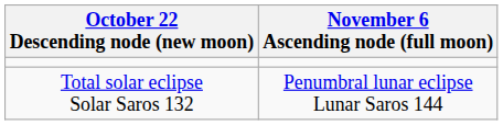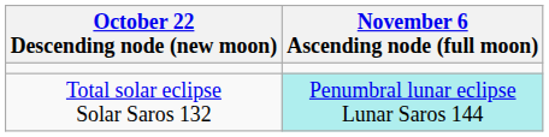row 3 | November 6 Ascending node (full moon): no background -> paleturquoise background
